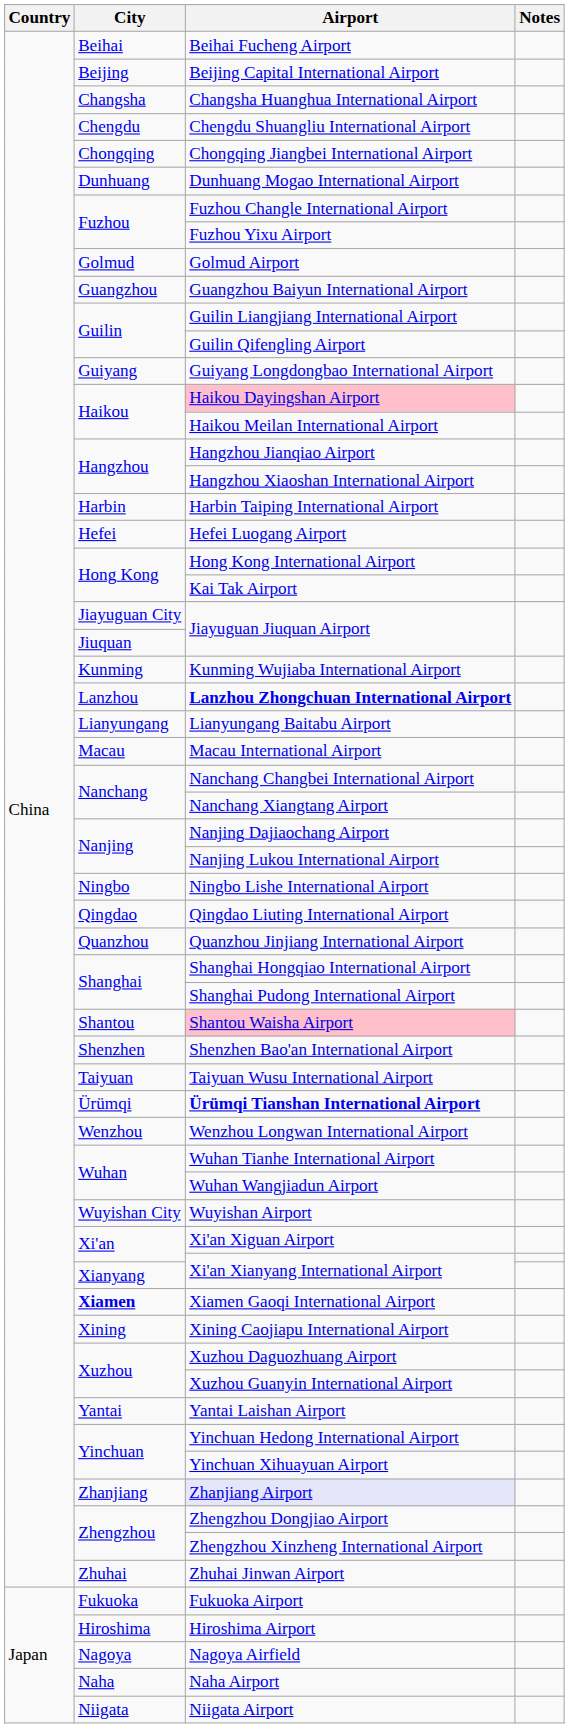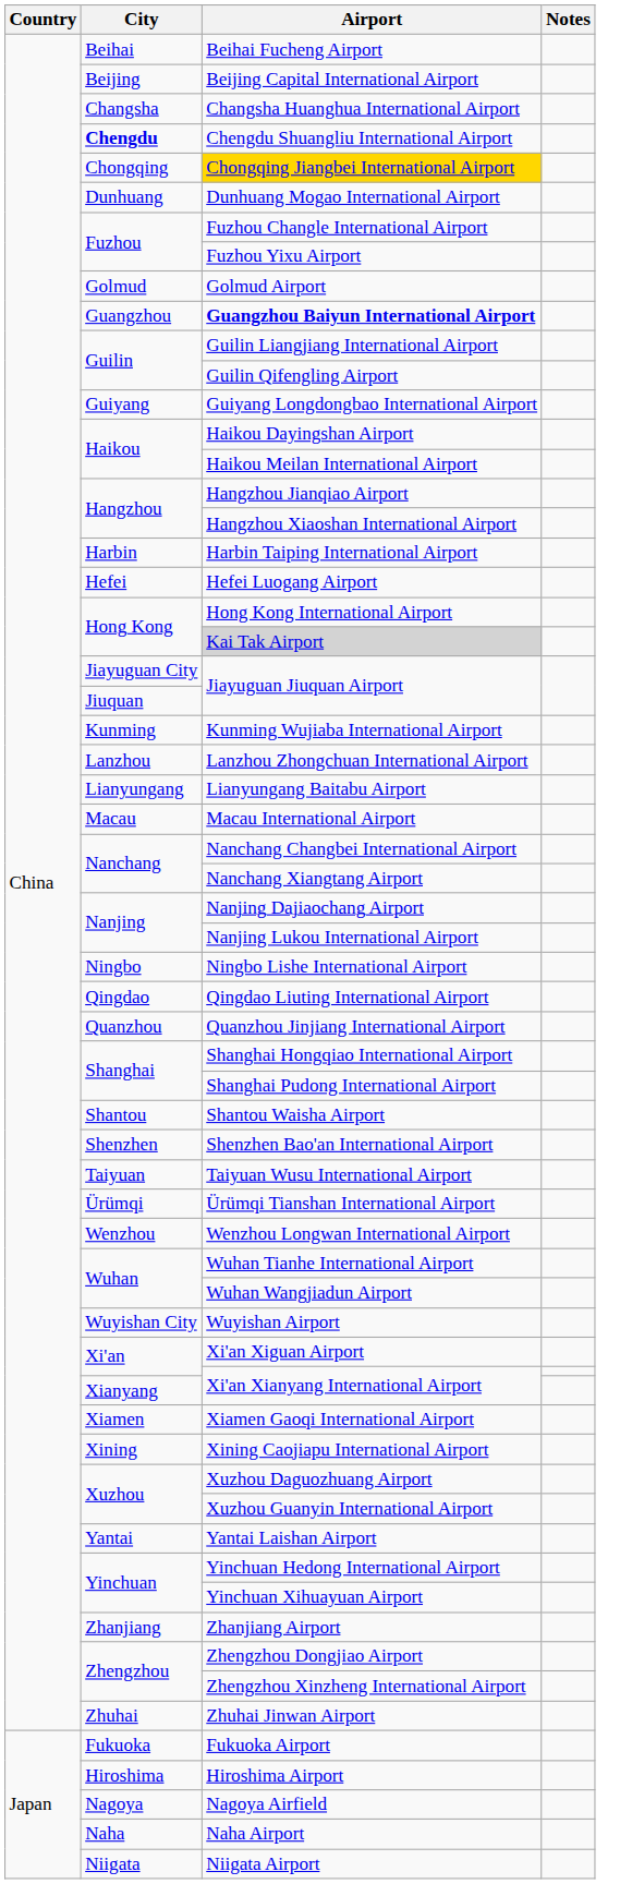Chengdu Shuangliu International Airport | City: normal -> bold
Chongqing Jiangbei International Airport | Airport: no background -> gold background
Guangzhou Baiyun International Airport | Airport: normal -> bold
Haikou Dayingshan Airport | Airport: pink background -> no background
Kai Tak Airport | Airport: no background -> lightgrey background
Lanzhou Zhongchuan International Airport | Airport: bold -> normal
Shantou Waisha Airport | Airport: pink background -> no background
Ürümqi Tianshan International Airport | Airport: bold -> normal
Xiamen Gaoqi International Airport | City: bold -> normal
Zhanjiang Airport | Airport: lavender background -> no background
